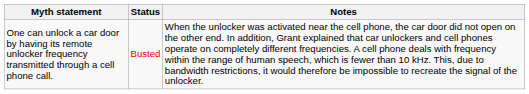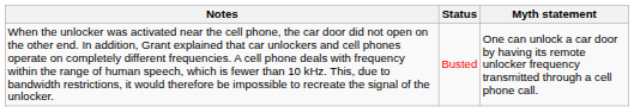columns swapped: Myth statement <-> Notes
